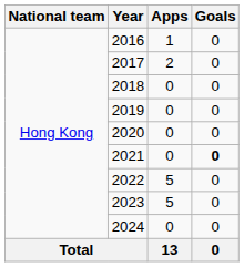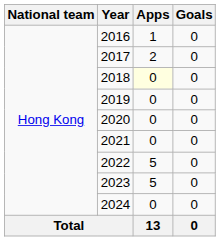2018 | Apps: no background -> lightyellow background
2021 | Goals: bold -> normal
